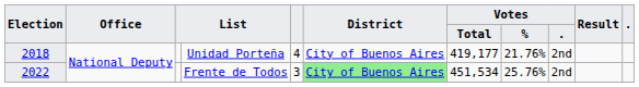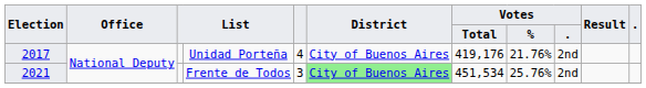Unidad Porteña | Election: 2018 -> 2017
Unidad Porteña | Votes / Total: 419,177 -> 419,176
Frente de Todos | Election: 2022 -> 2021
